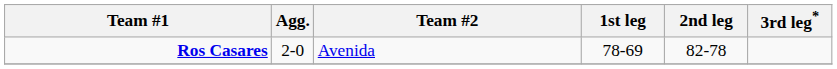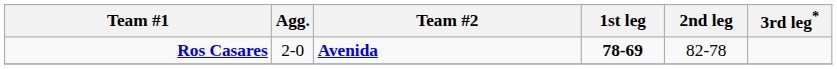Ros Casares | Team #2: normal -> bold
Ros Casares | 1st leg: normal -> bold
